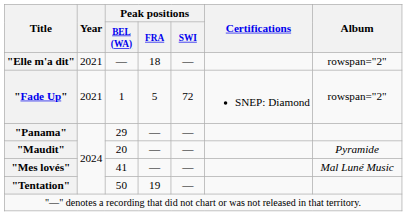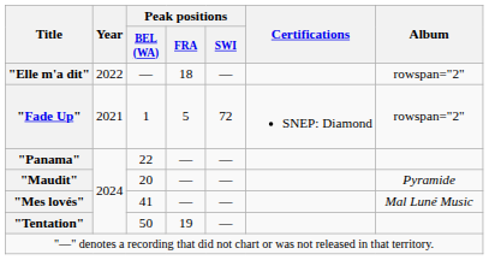"Elle m'a dit" | Year: 2021 -> 2022
"Panama" | Peak positions / BEL (WA): 29 -> 22
